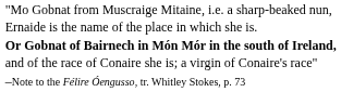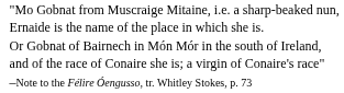row 3 | column 1: bold -> normal
